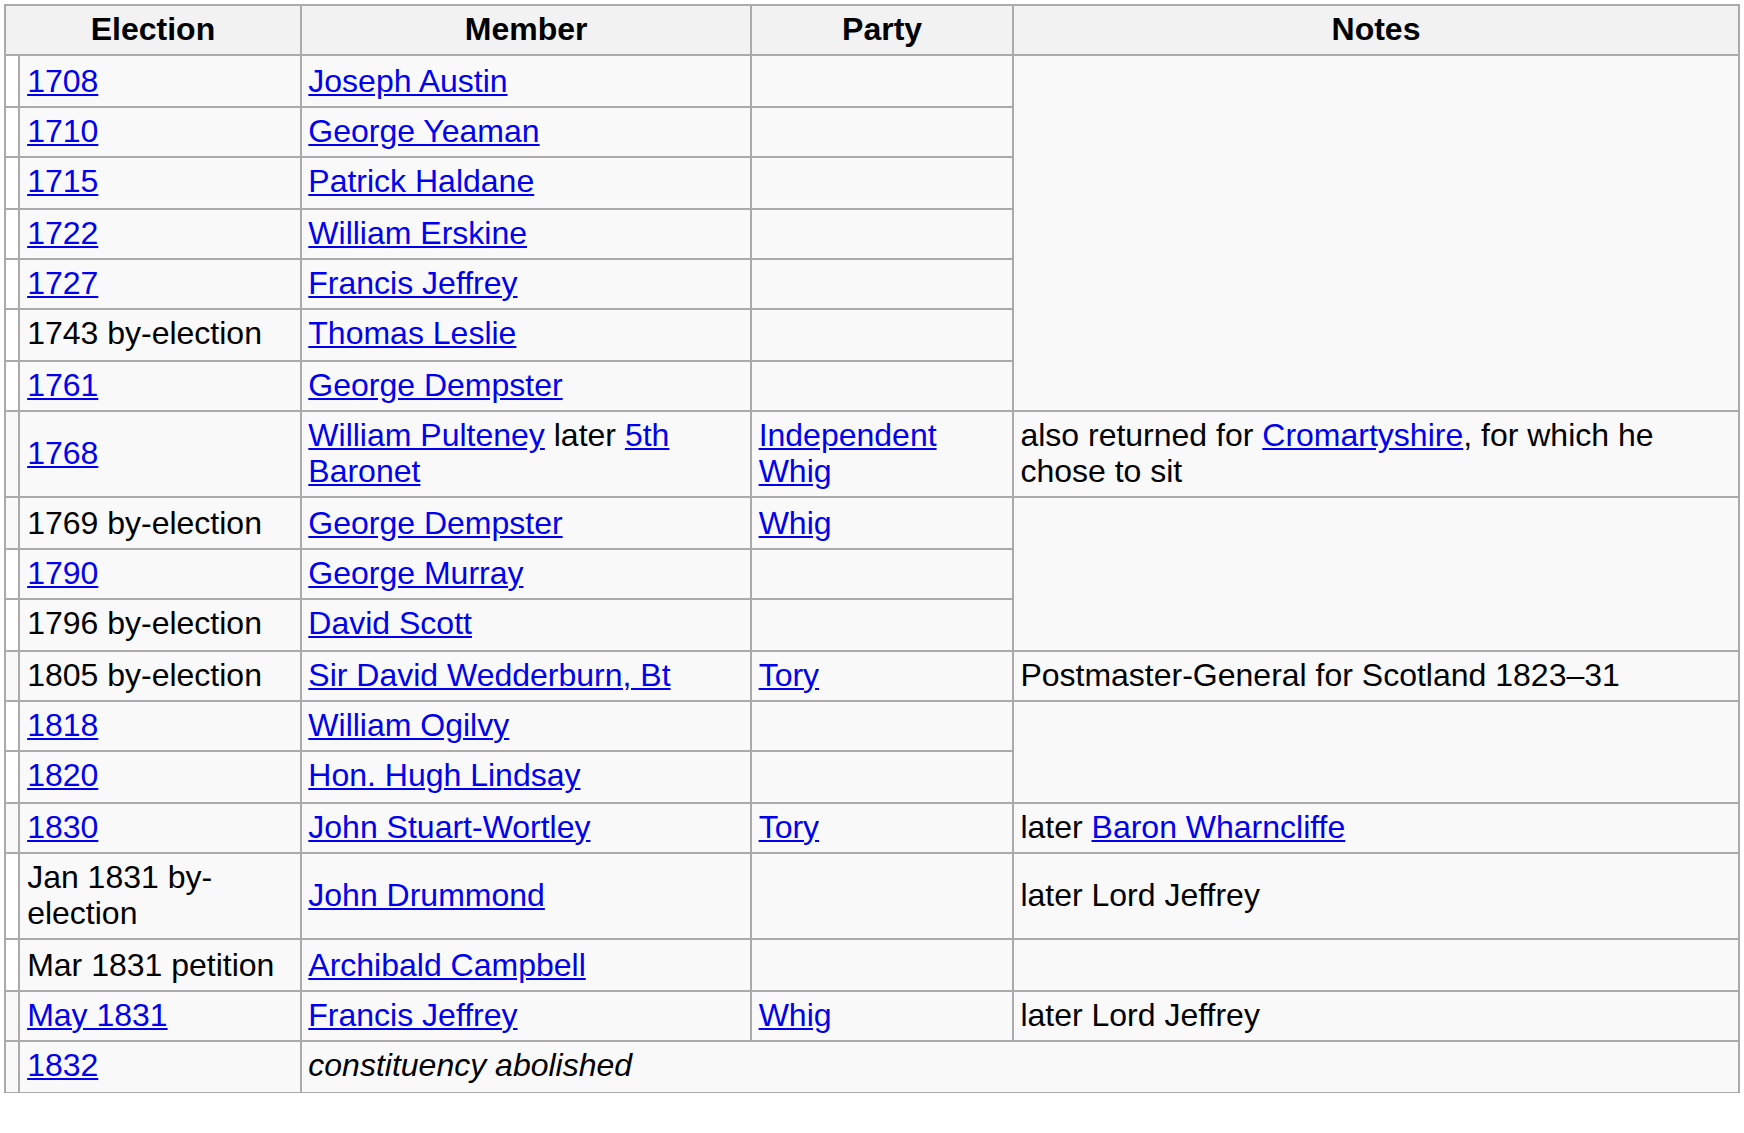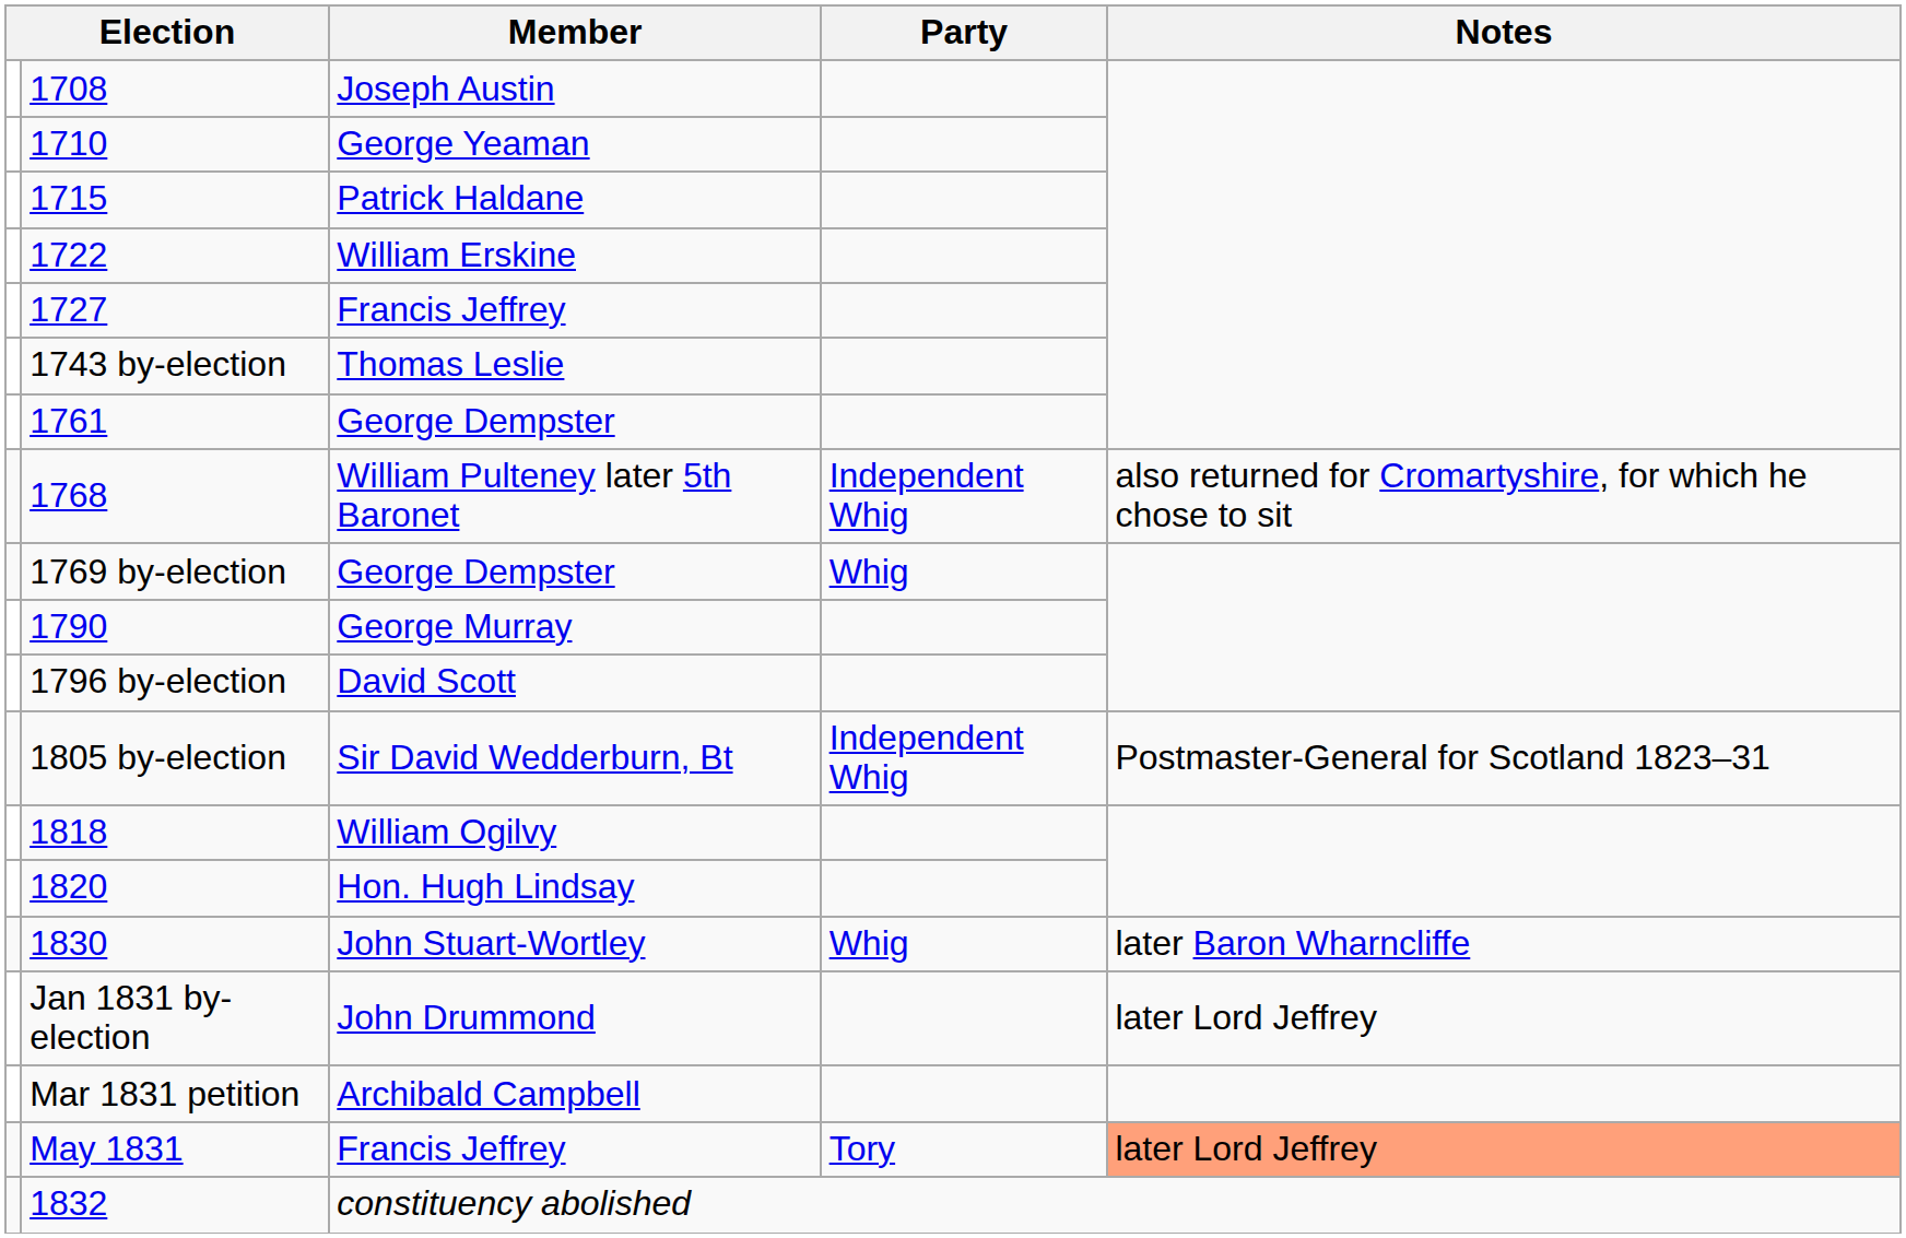1805 by-election | Party: Tory -> Independent Whig
1830 | Party: Tory -> Whig
May 1831 | Party: Whig -> Tory
May 1831 | Notes: no background -> lightsalmon background
